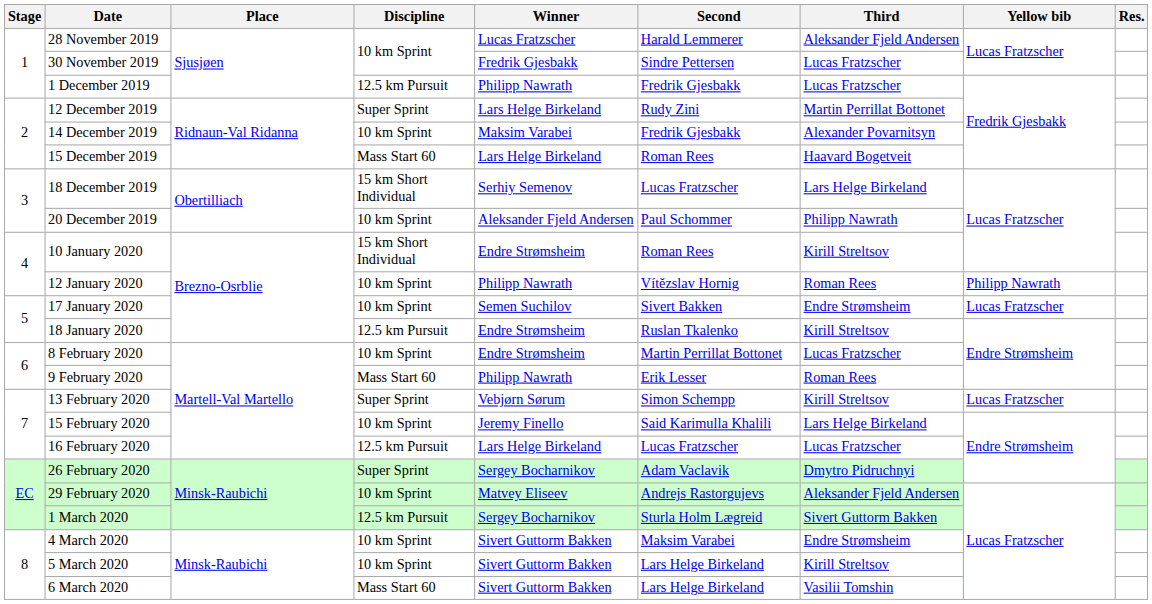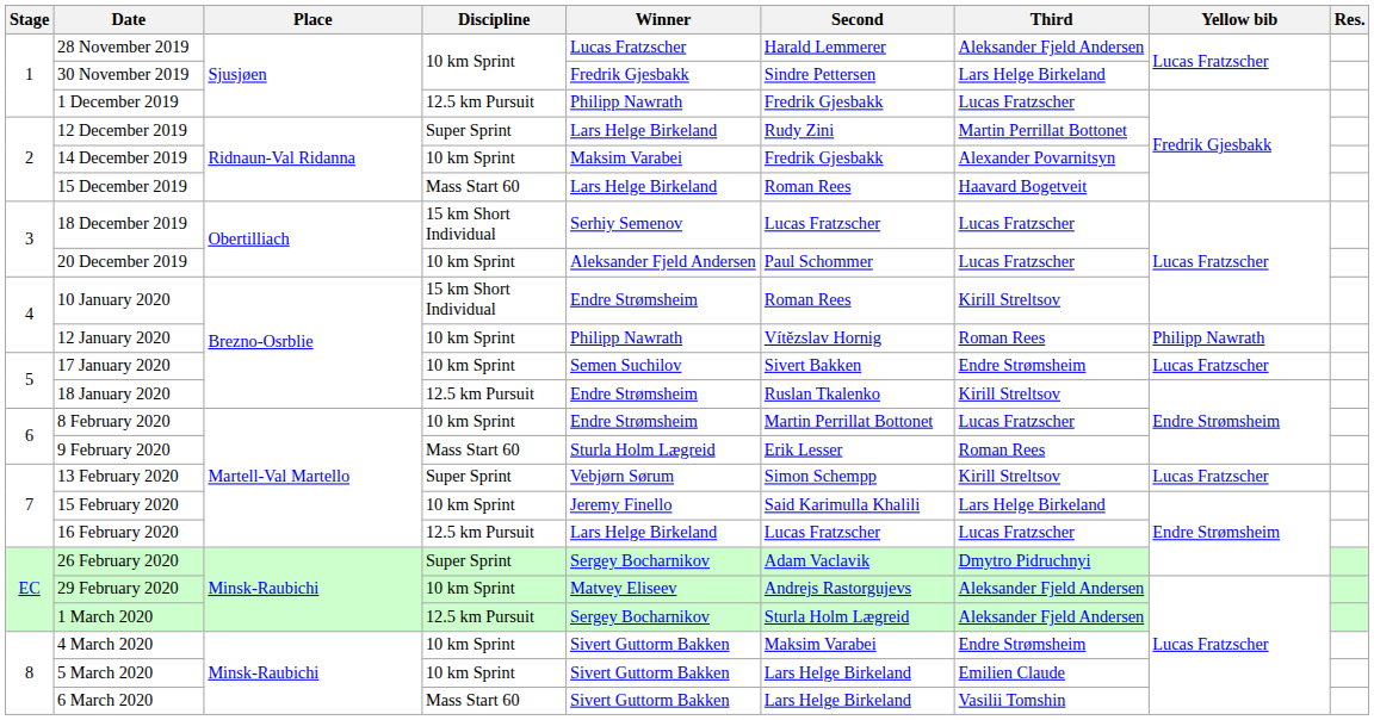30 November 2019 | Third: Lucas Fratzscher -> Lars Helge Birkeland
18 December 2019 | Third: Lars Helge Birkeland -> Lucas Fratzscher
20 December 2019 | Third: Philipp Nawrath -> Lucas Fratzscher
9 February 2020 | Winner: Philipp Nawrath -> Sturla Holm Lægreid
1 March 2020 | Third: Sivert Guttorm Bakken -> Aleksander Fjeld Andersen
5 March 2020 | Third: Kirill Streltsov -> Emilien Claude
